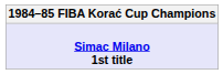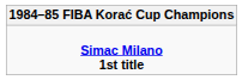row 2 | column 1: lavender background -> no background
